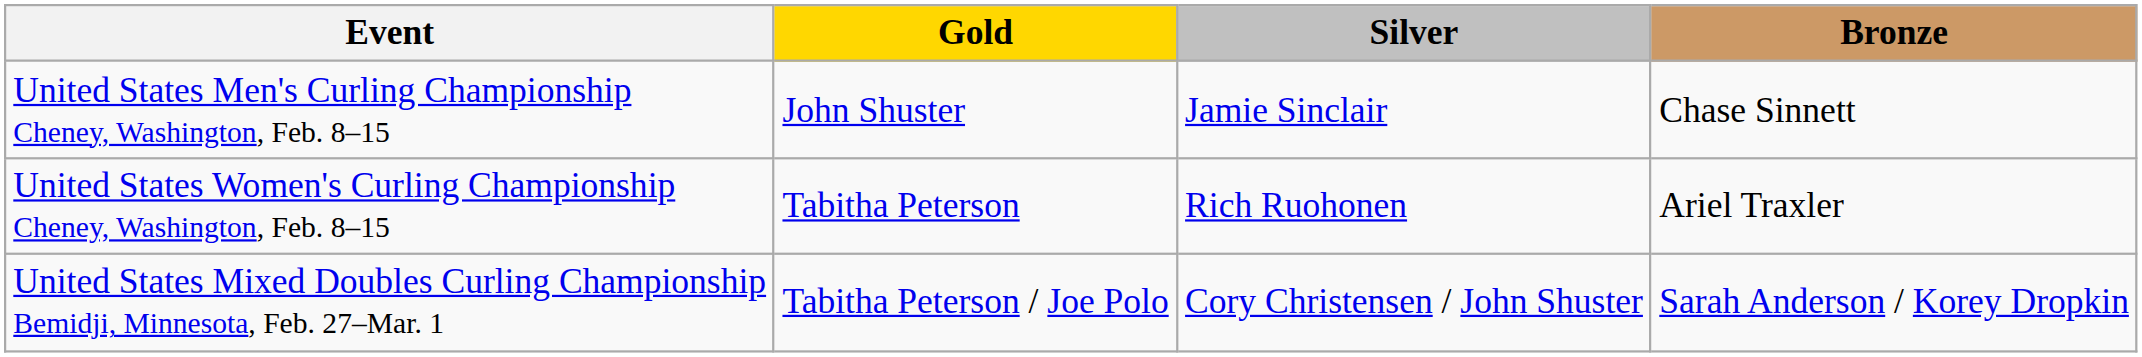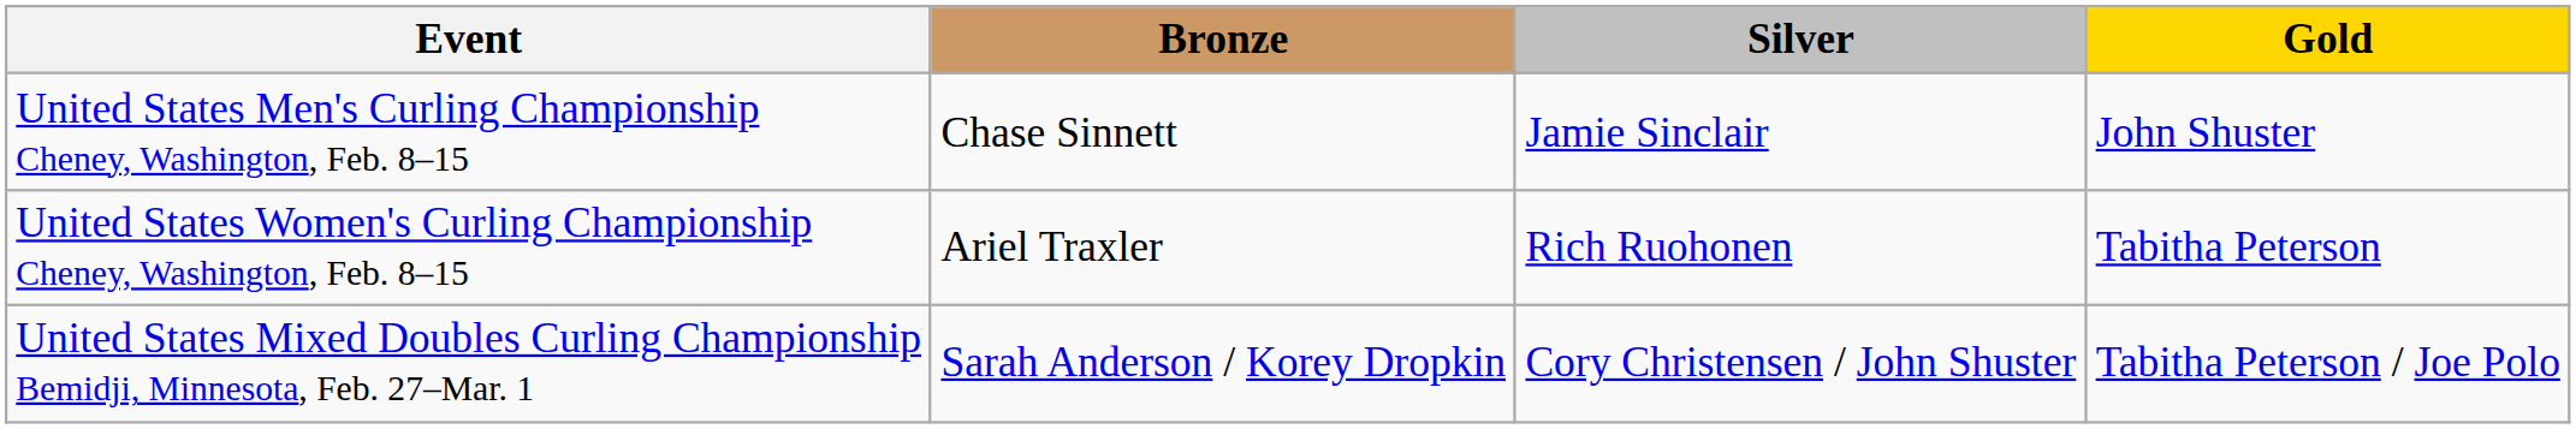columns swapped: Gold <-> Bronze
